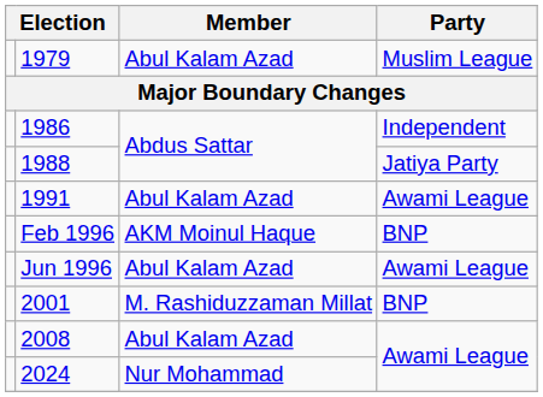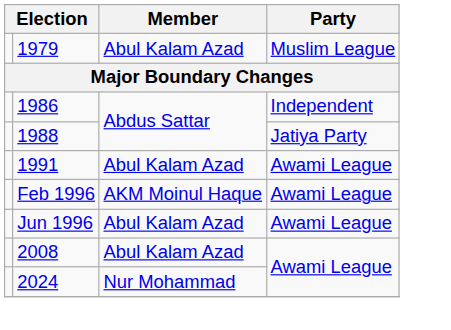Feb 1996 | Party: BNP -> Awami League
- row: 2001 | M. Rashiduzzaman Millat | BNP
